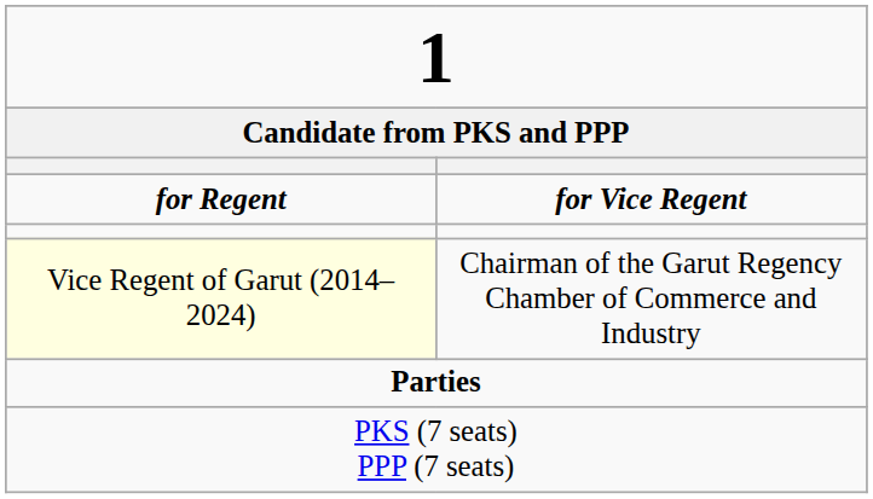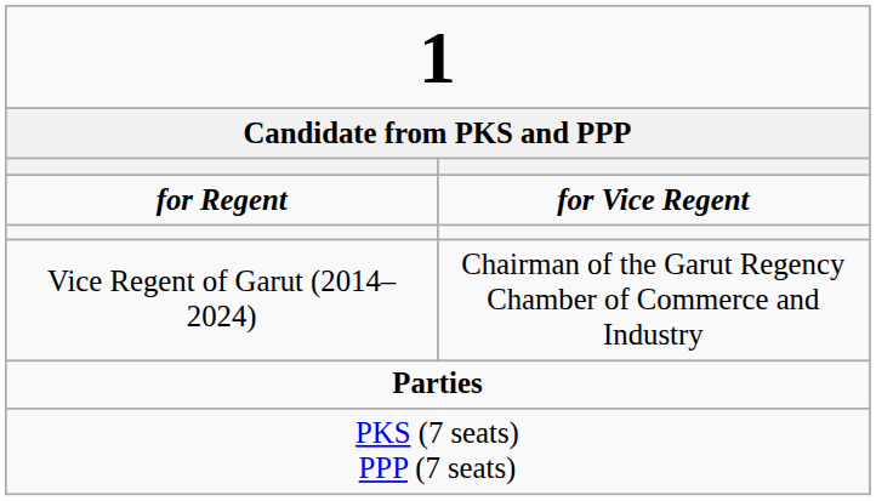row 6 | column 1: lightyellow background -> no background
